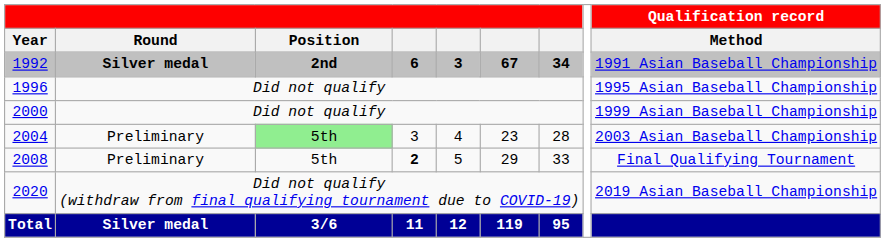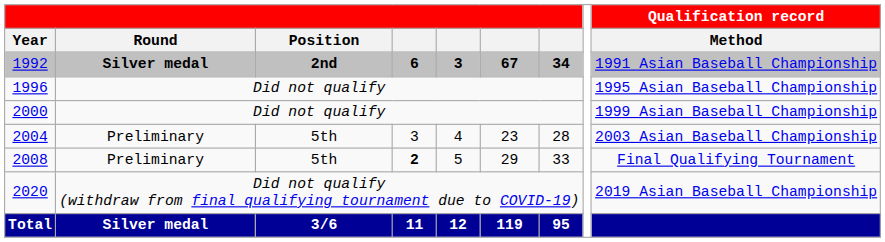2004 | Position: lightgreen background -> no background
